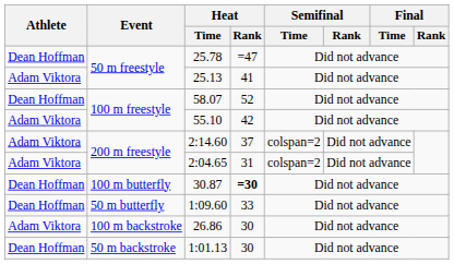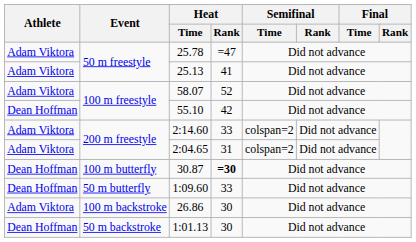25.78 | Athlete: Dean Hoffman -> Adam Viktora
58.07 | Athlete: Dean Hoffman -> Adam Viktora
55.10 | Athlete: Adam Viktora -> Dean Hoffman
2:14.60 | Heat / Rank: 37 -> 33
